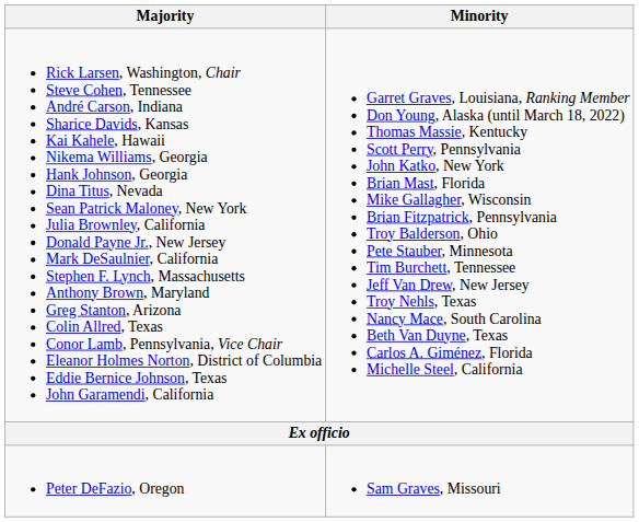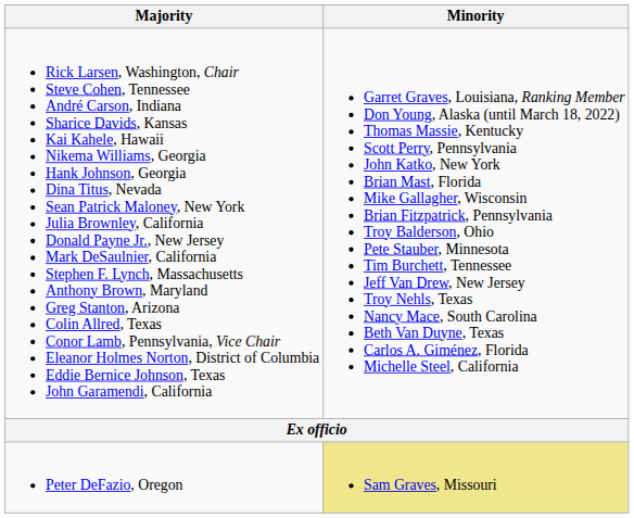Peter DeFazio, Oregon | Minority: no background -> khaki background
